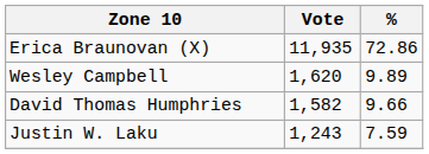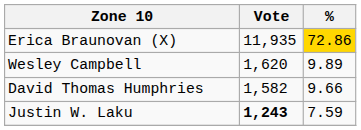Erica Braunovan (X) | %: no background -> gold background
Justin W. Laku | Vote: normal -> bold
